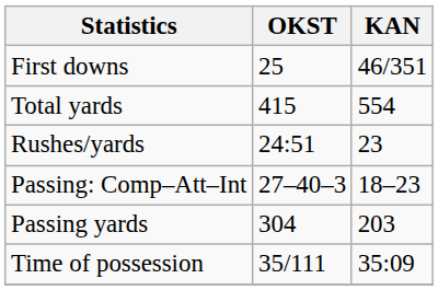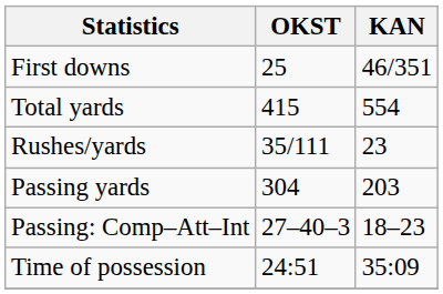Rushes/yards | OKST: 24:51 -> 35/111
rows swapped: Passing yards <-> Passing: Comp–Att–Int
Time of possession | OKST: 35/111 -> 24:51
